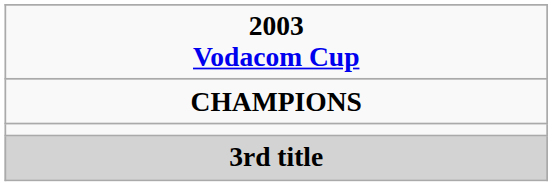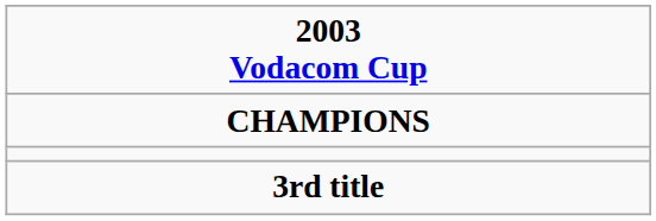row 4 | column 1: lightgrey background -> no background
